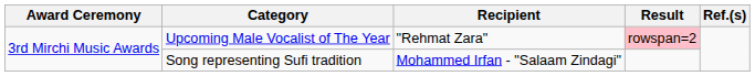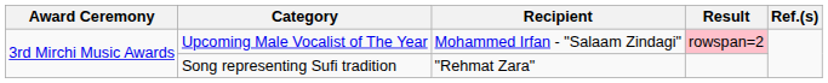Upcoming Male Vocalist of The Year | Recipient: "Rehmat Zara" -> Mohammed Irfan - "Salaam Zindagi"
Song representing Sufi tradition | Recipient: Mohammed Irfan - "Salaam Zindagi" -> "Rehmat Zara"
